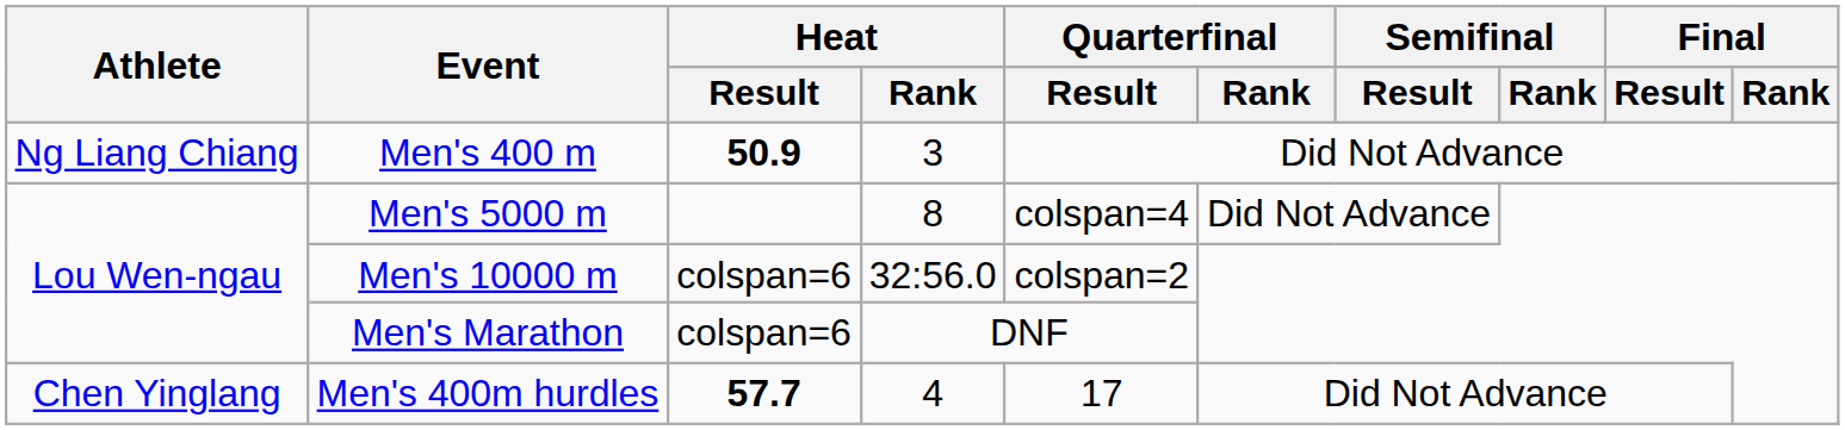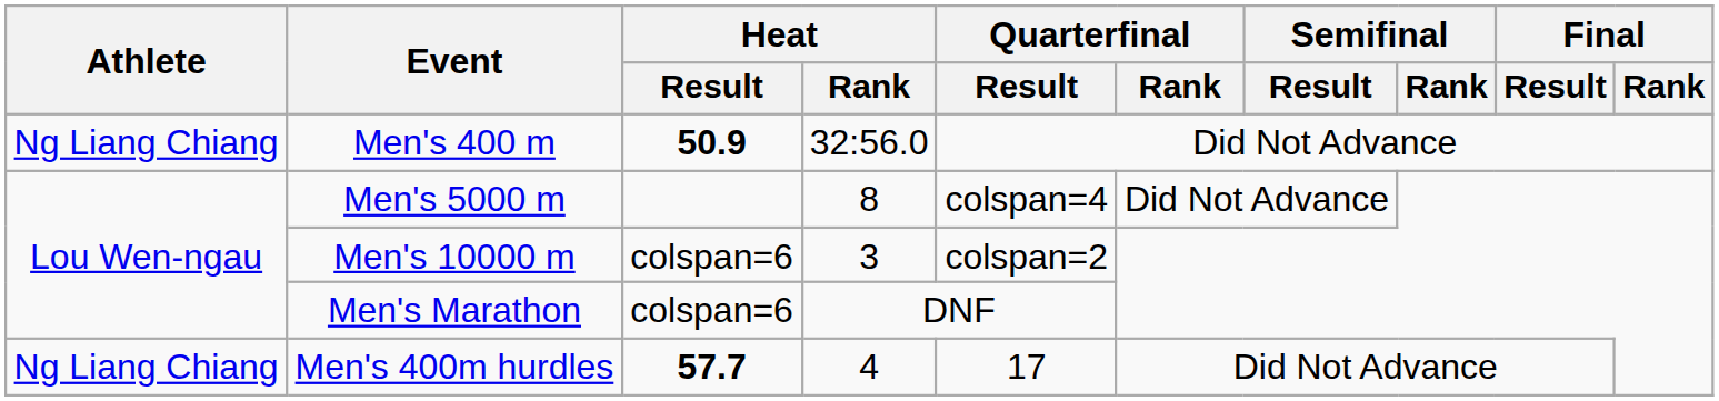Men's 400 m | Heat / Rank: 3 -> 32:56.0
Men's 10000 m | Heat / Rank: 32:56.0 -> 3
Men's 400m hurdles | Athlete: Chen Yinglang -> Ng Liang Chiang
